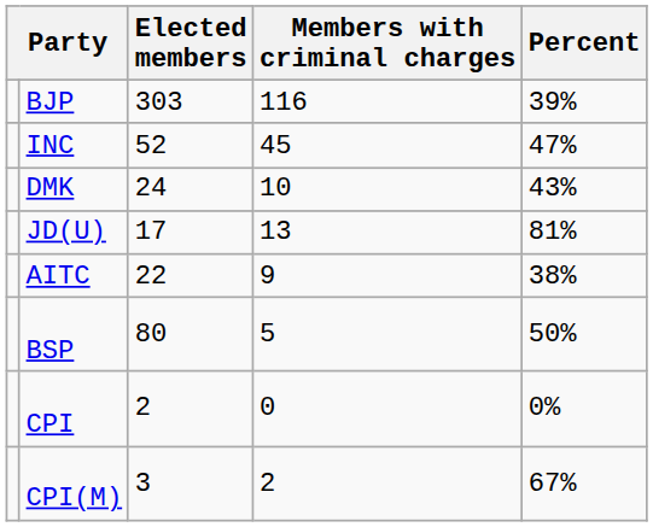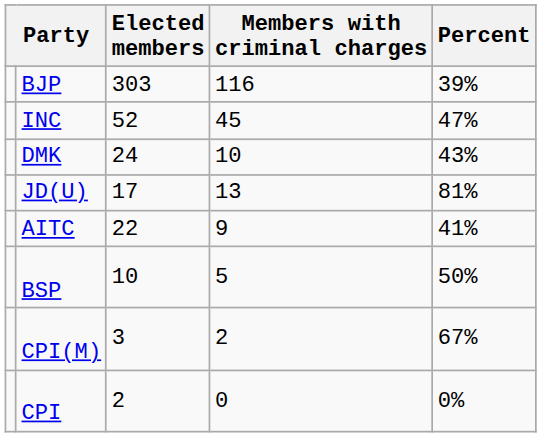AITC | Percent: 38% -> 41%
BSP | Elected members: 80 -> 10
rows swapped: CPI(M) <-> CPI
